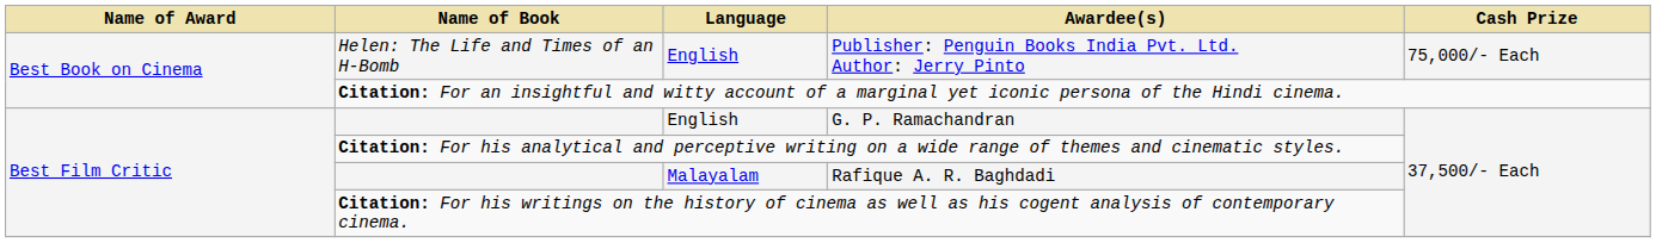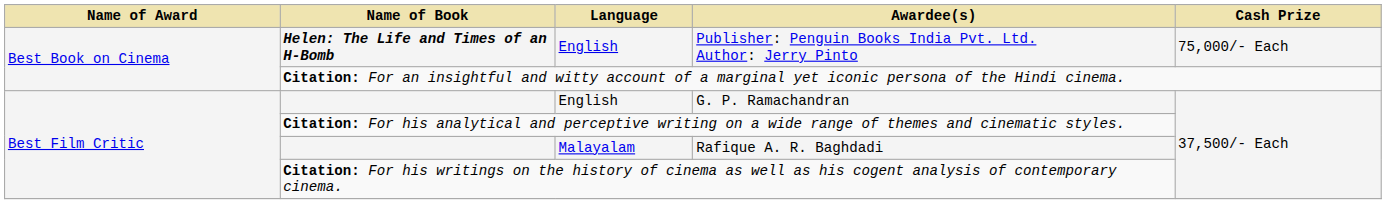Publisher: Penguin Books India Pvt. Ltd. Author: Jerry Pinto | Name of Book: normal -> bold
